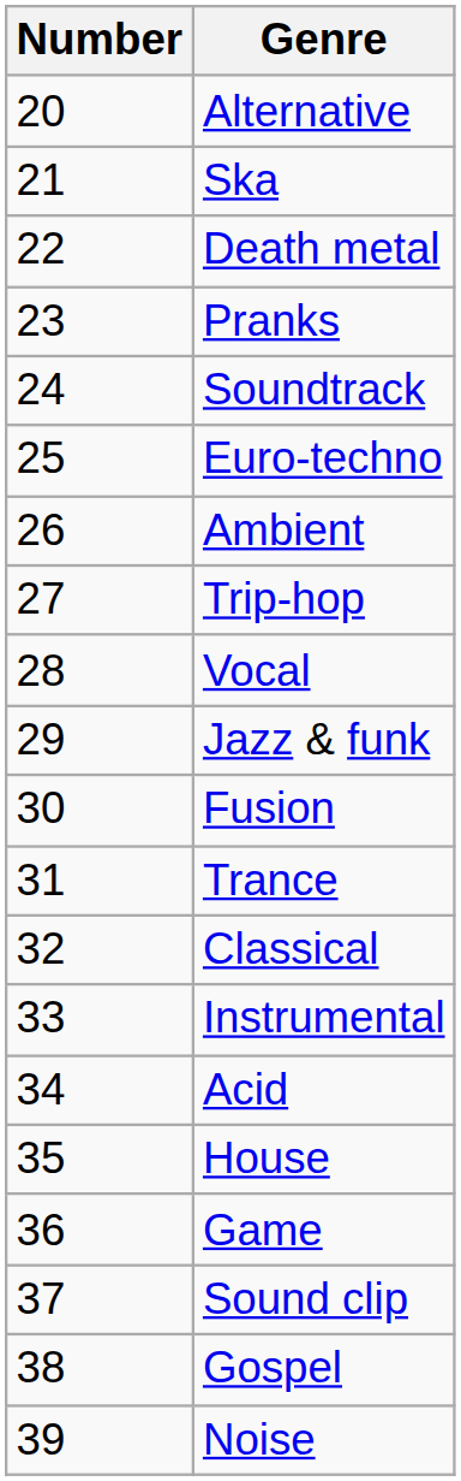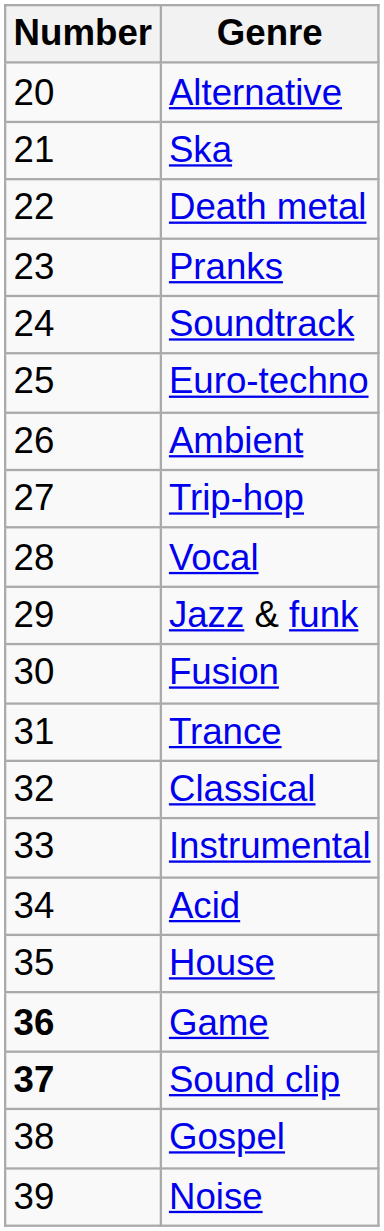Game | Number: normal -> bold
Sound clip | Number: normal -> bold
